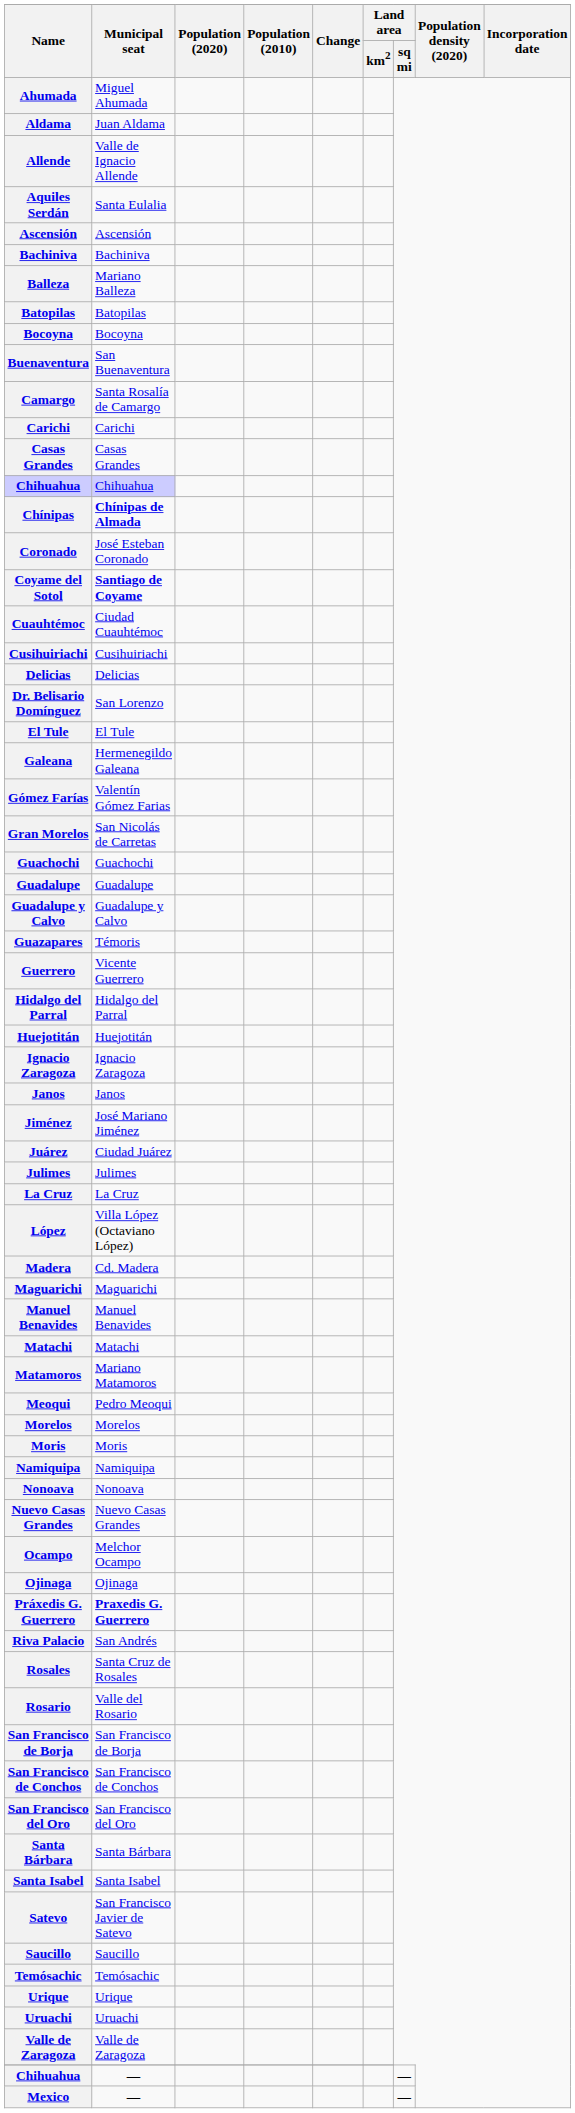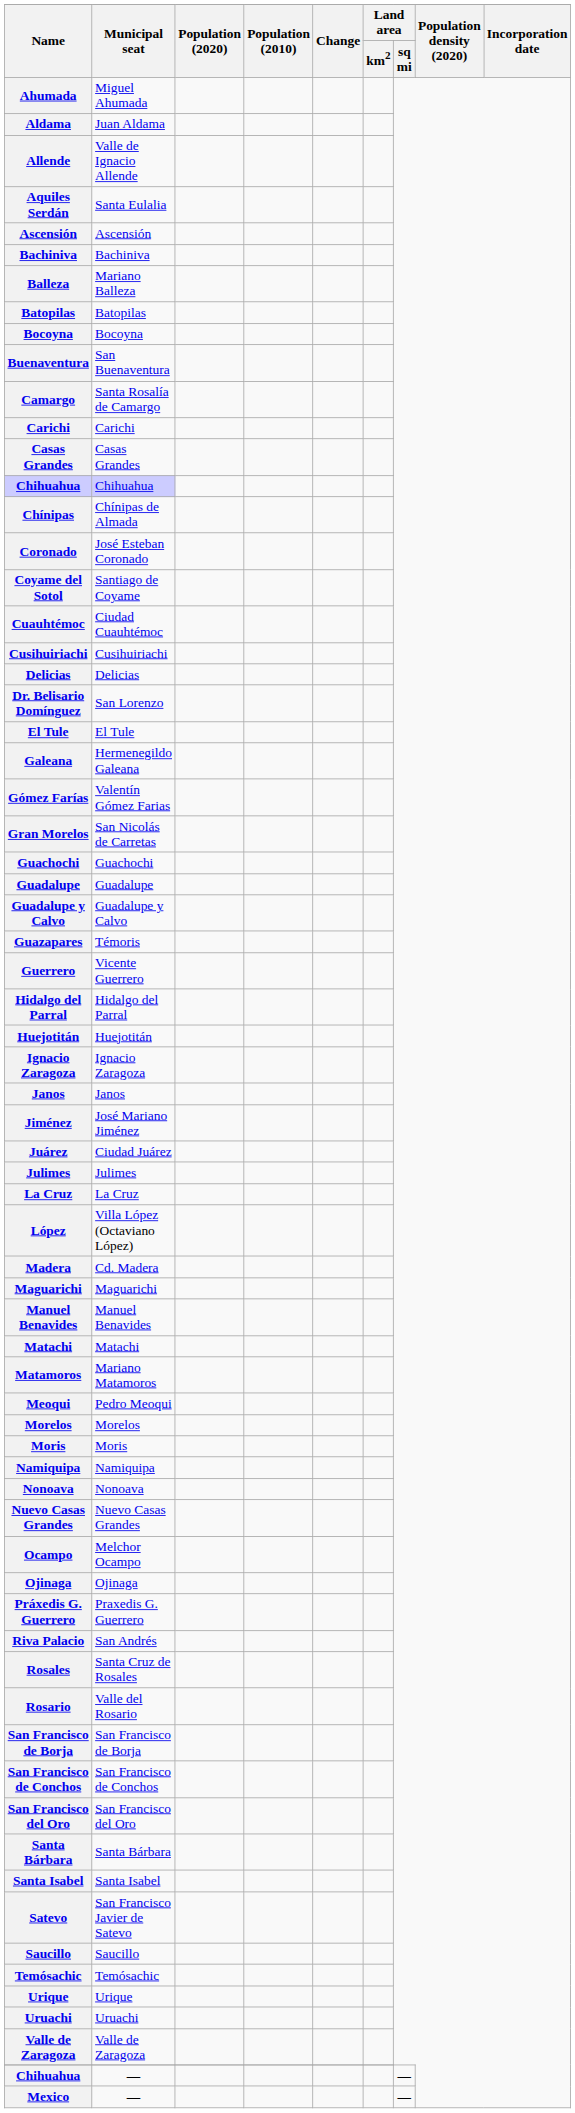Chínipas | Municipal seat: bold -> normal
Coyame del Sotol | Municipal seat: bold -> normal
Práxedis G. Guerrero | Municipal seat: bold -> normal
